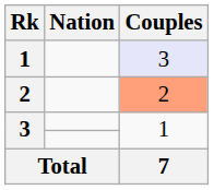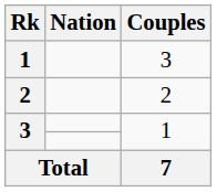row 2 | Couples: lavender background -> no background
row 3 | Couples: lightsalmon background -> no background
